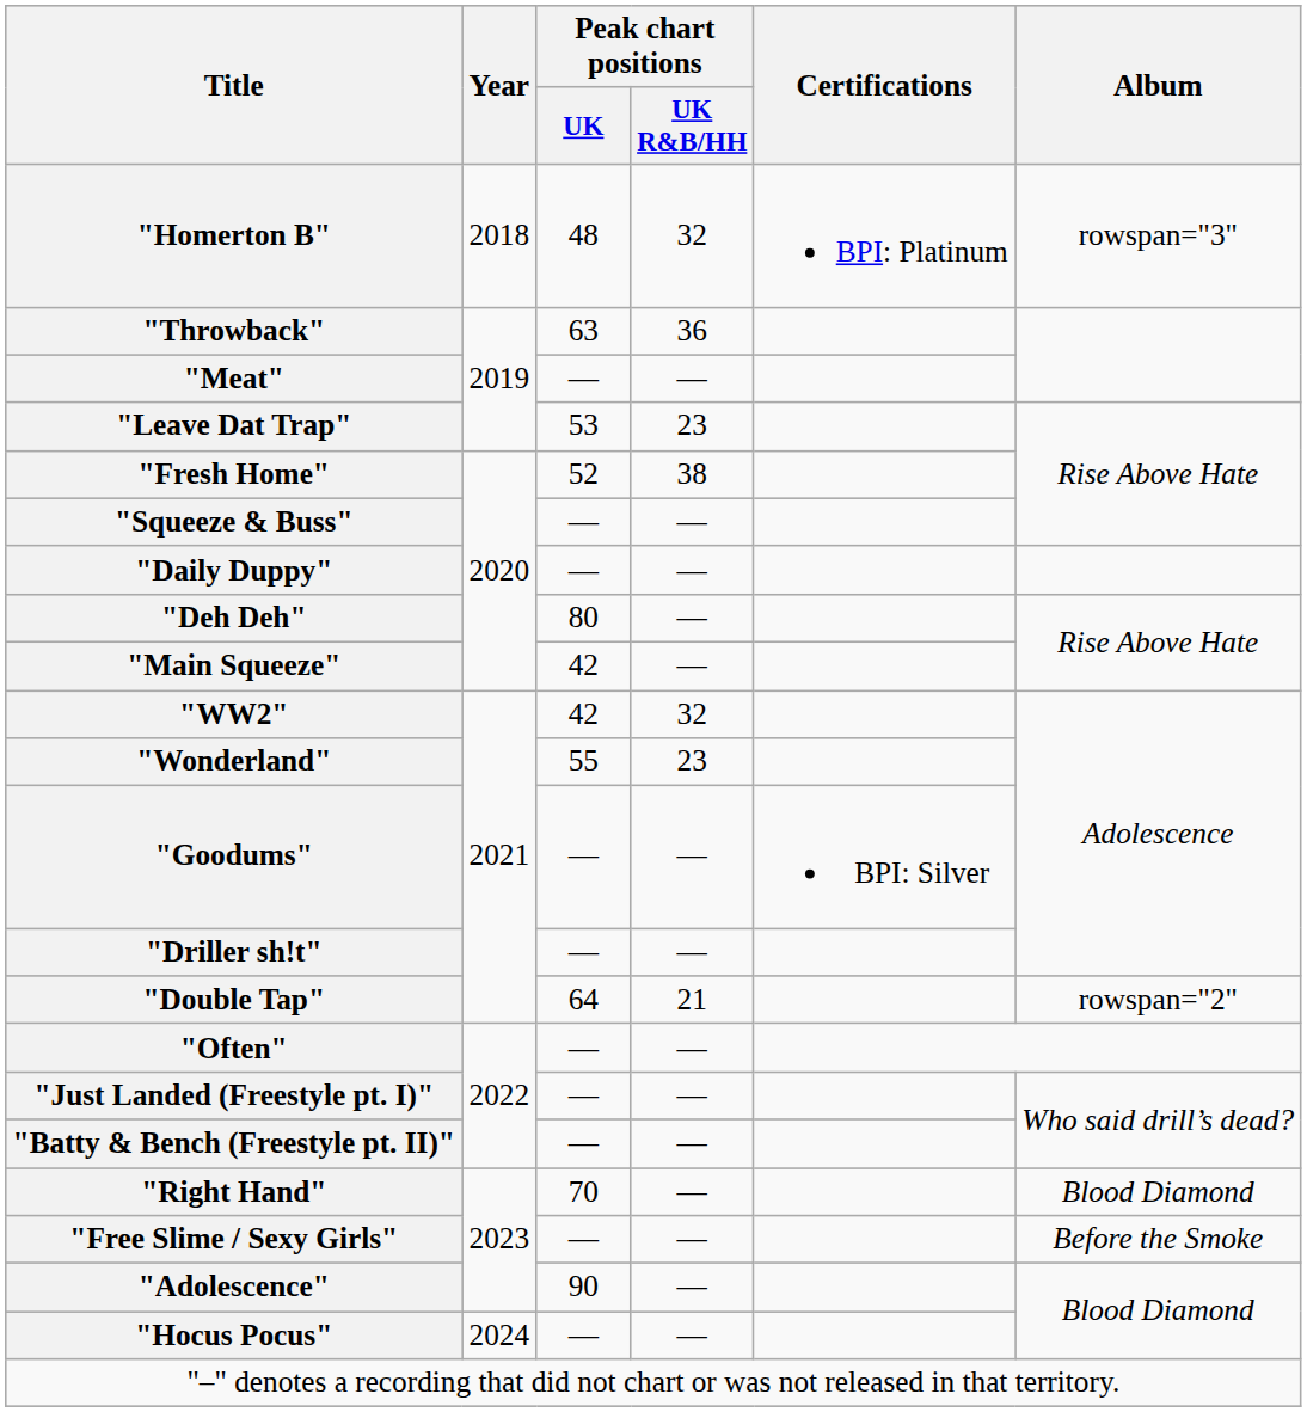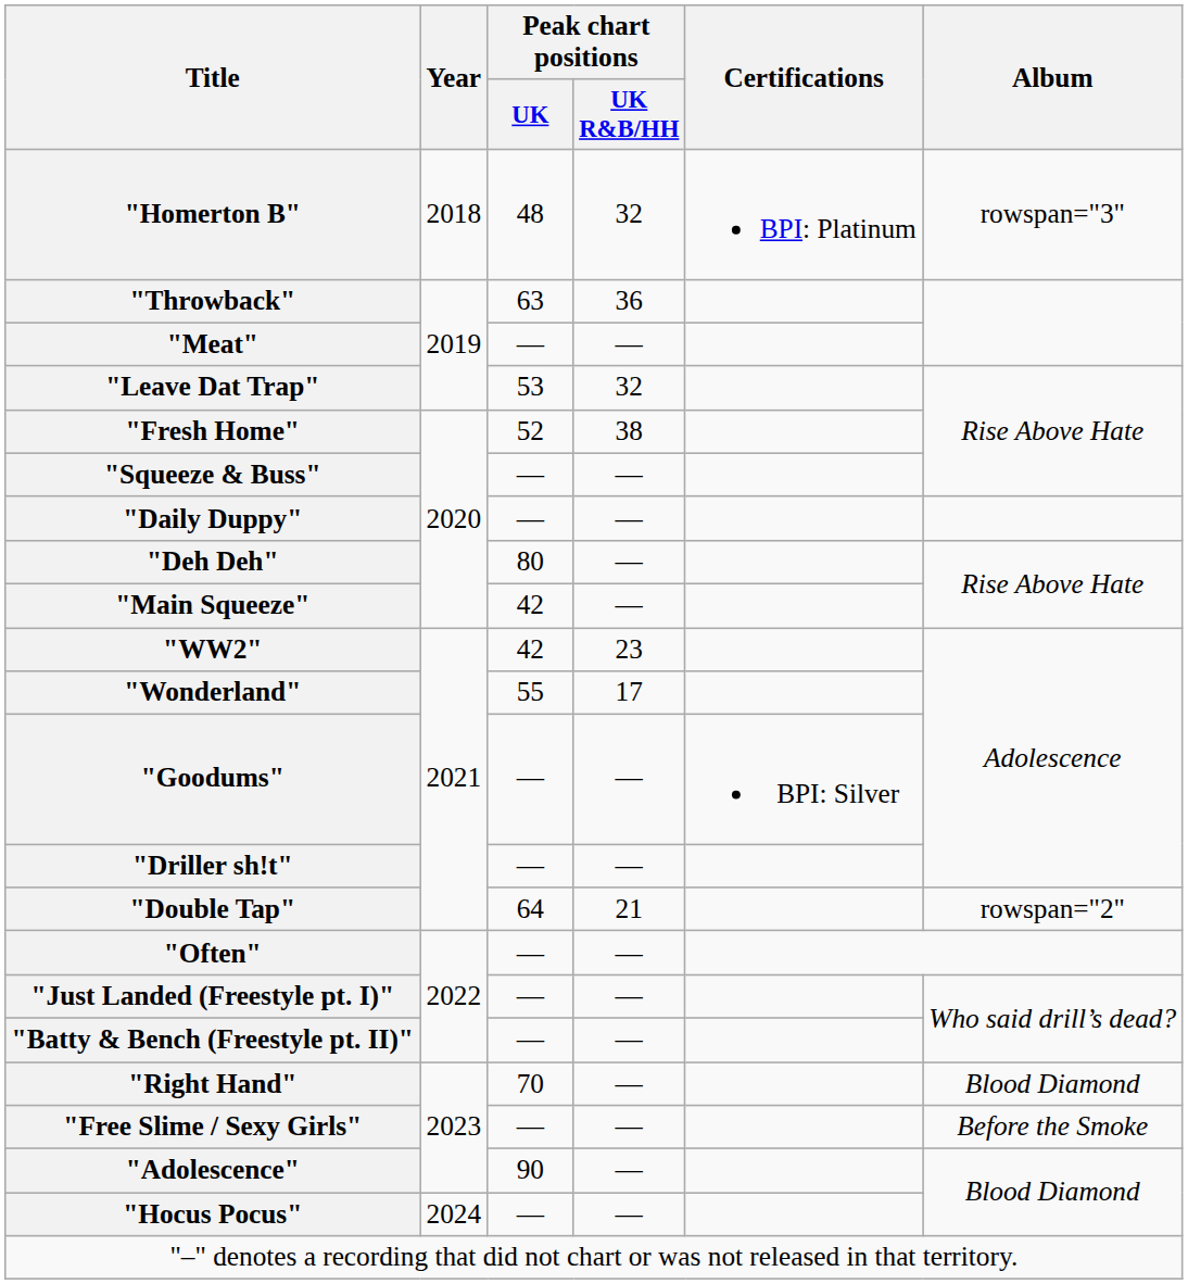"Leave Dat Trap" | Peak chart positions / UK R&B/HH: 23 -> 32
"WW2" | Peak chart positions / UK R&B/HH: 32 -> 23
"Wonderland" | Peak chart positions / UK R&B/HH: 23 -> 17
